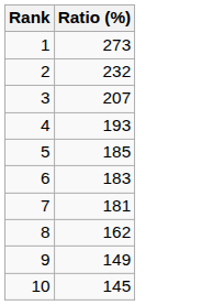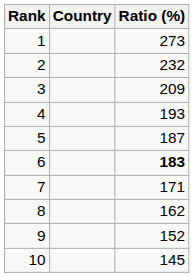+ column: Country
3 | Ratio (%): 207 -> 209
5 | Ratio (%): 185 -> 187
6 | Ratio (%): normal -> bold
7 | Ratio (%): 181 -> 171
9 | Ratio (%): 149 -> 152
